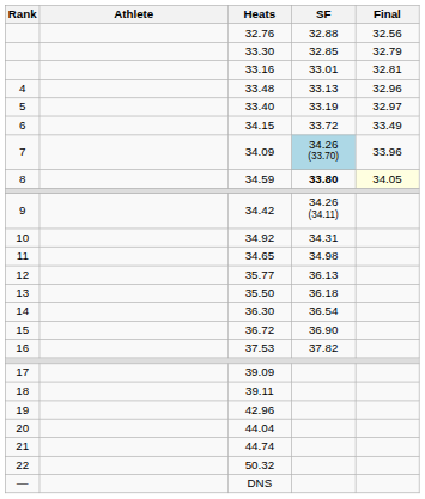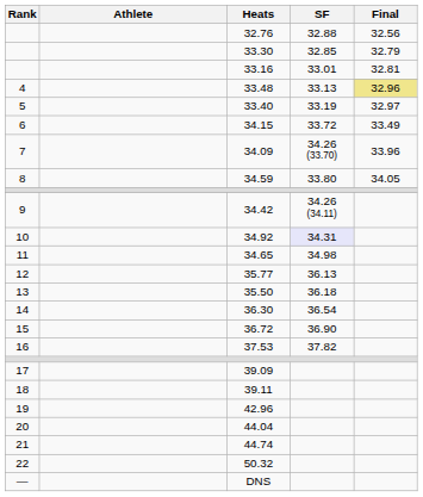33.48 | Final: no background -> khaki background
34.09 | SF: lightblue background -> no background
34.59 | SF: bold -> normal
34.59 | Final: lightyellow background -> no background
34.92 | SF: no background -> lavender background
